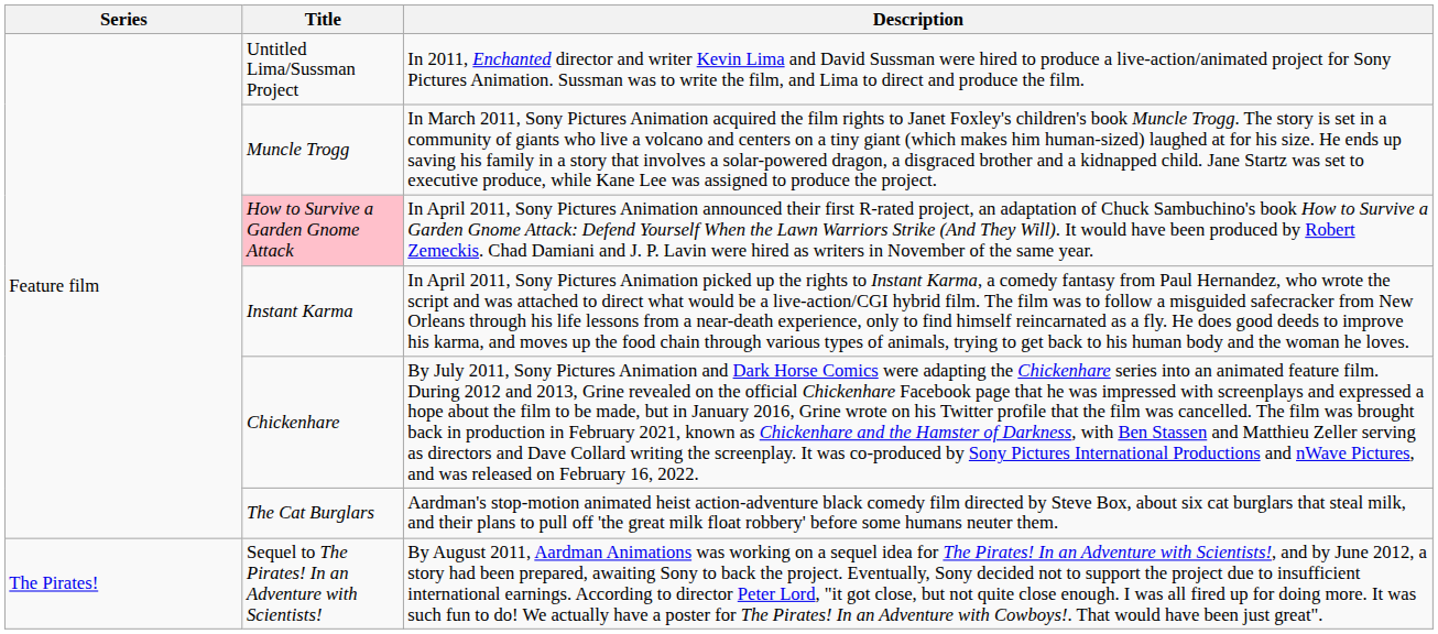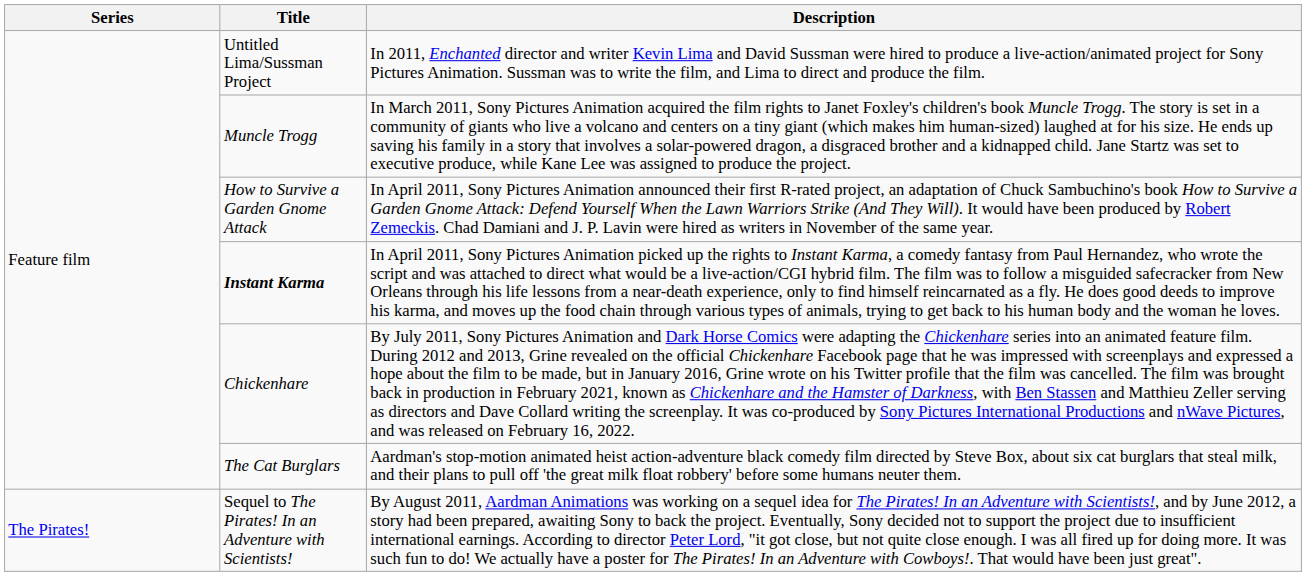How to Survive a Garden Gnome Attack | Title: pink background -> no background
Instant Karma | Title: normal -> bold
